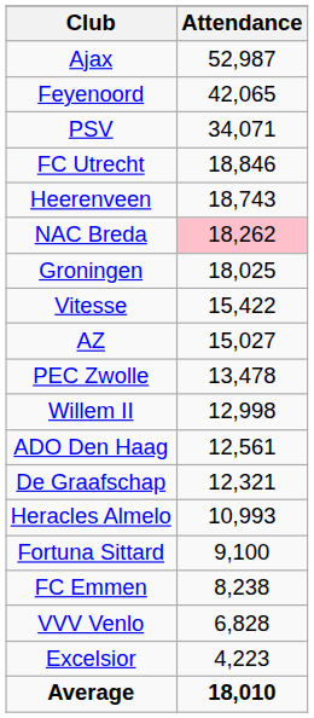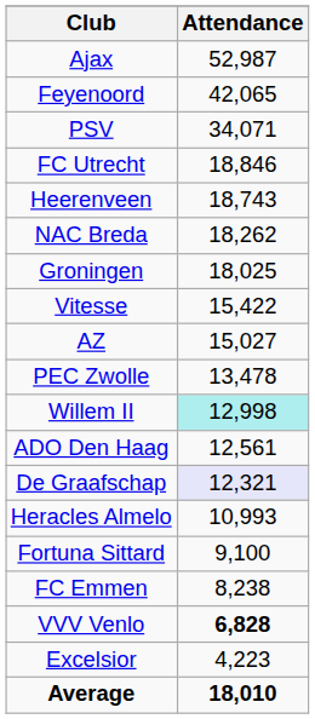NAC Breda | Attendance: pink background -> no background
Willem II | Attendance: no background -> paleturquoise background
De Graafschap | Attendance: no background -> lavender background
VVV Venlo | Attendance: normal -> bold
